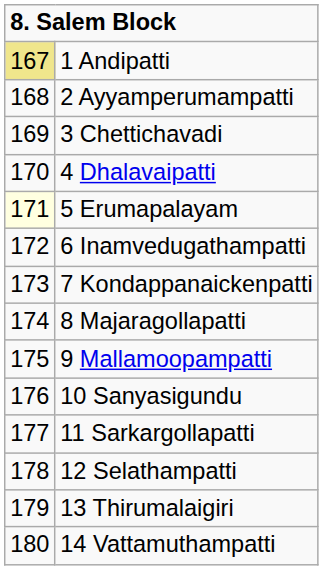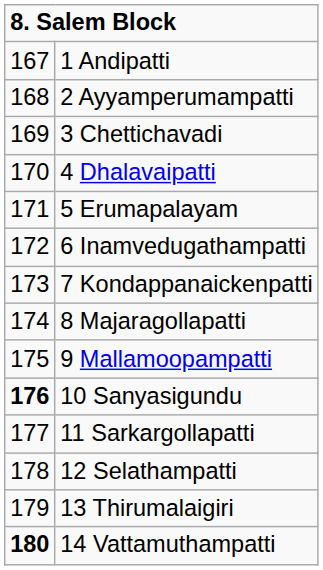1 Andipatti | column 1: khaki background -> no background
5 Erumapalayam | column 1: lightyellow background -> no background
10 Sanyasigundu | column 1: normal -> bold
14 Vattamuthampatti | column 1: normal -> bold
